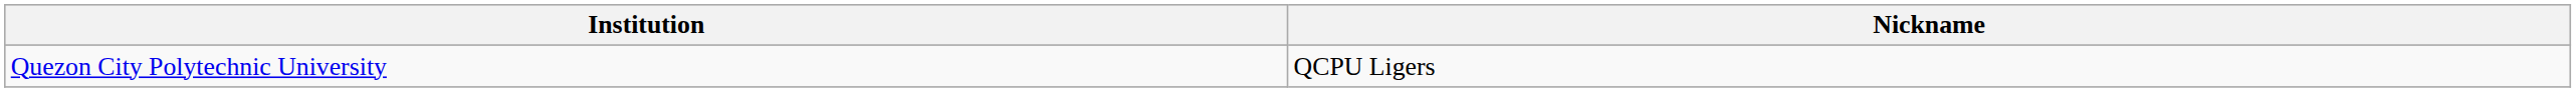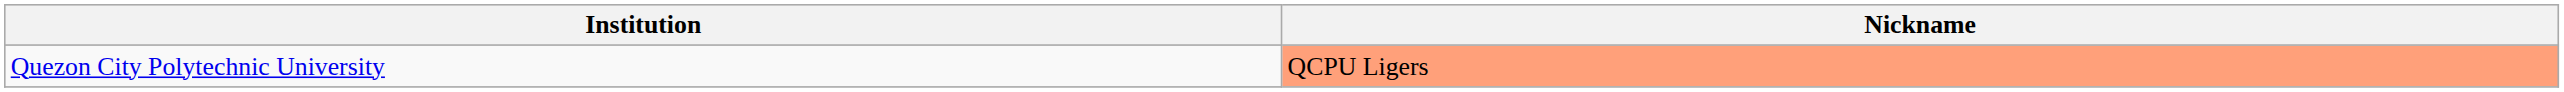Quezon City Polytechnic University | Nickname: no background -> lightsalmon background
